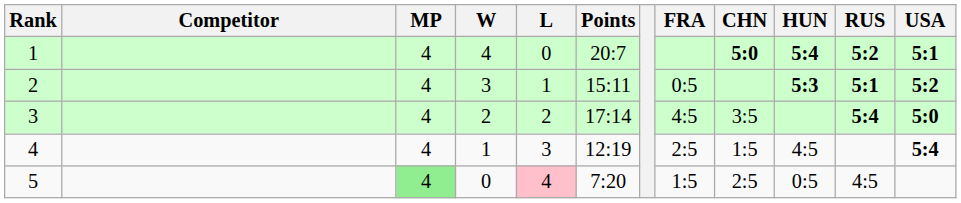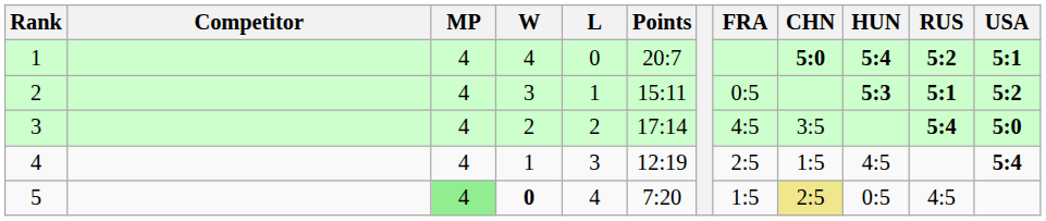5 | W: normal -> bold
5 | L: pink background -> no background
5 | CHN: no background -> khaki background
